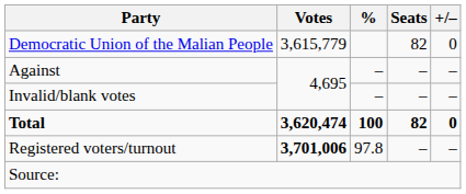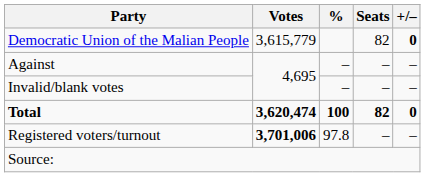Democratic Union of the Malian People | +/–: normal -> bold
